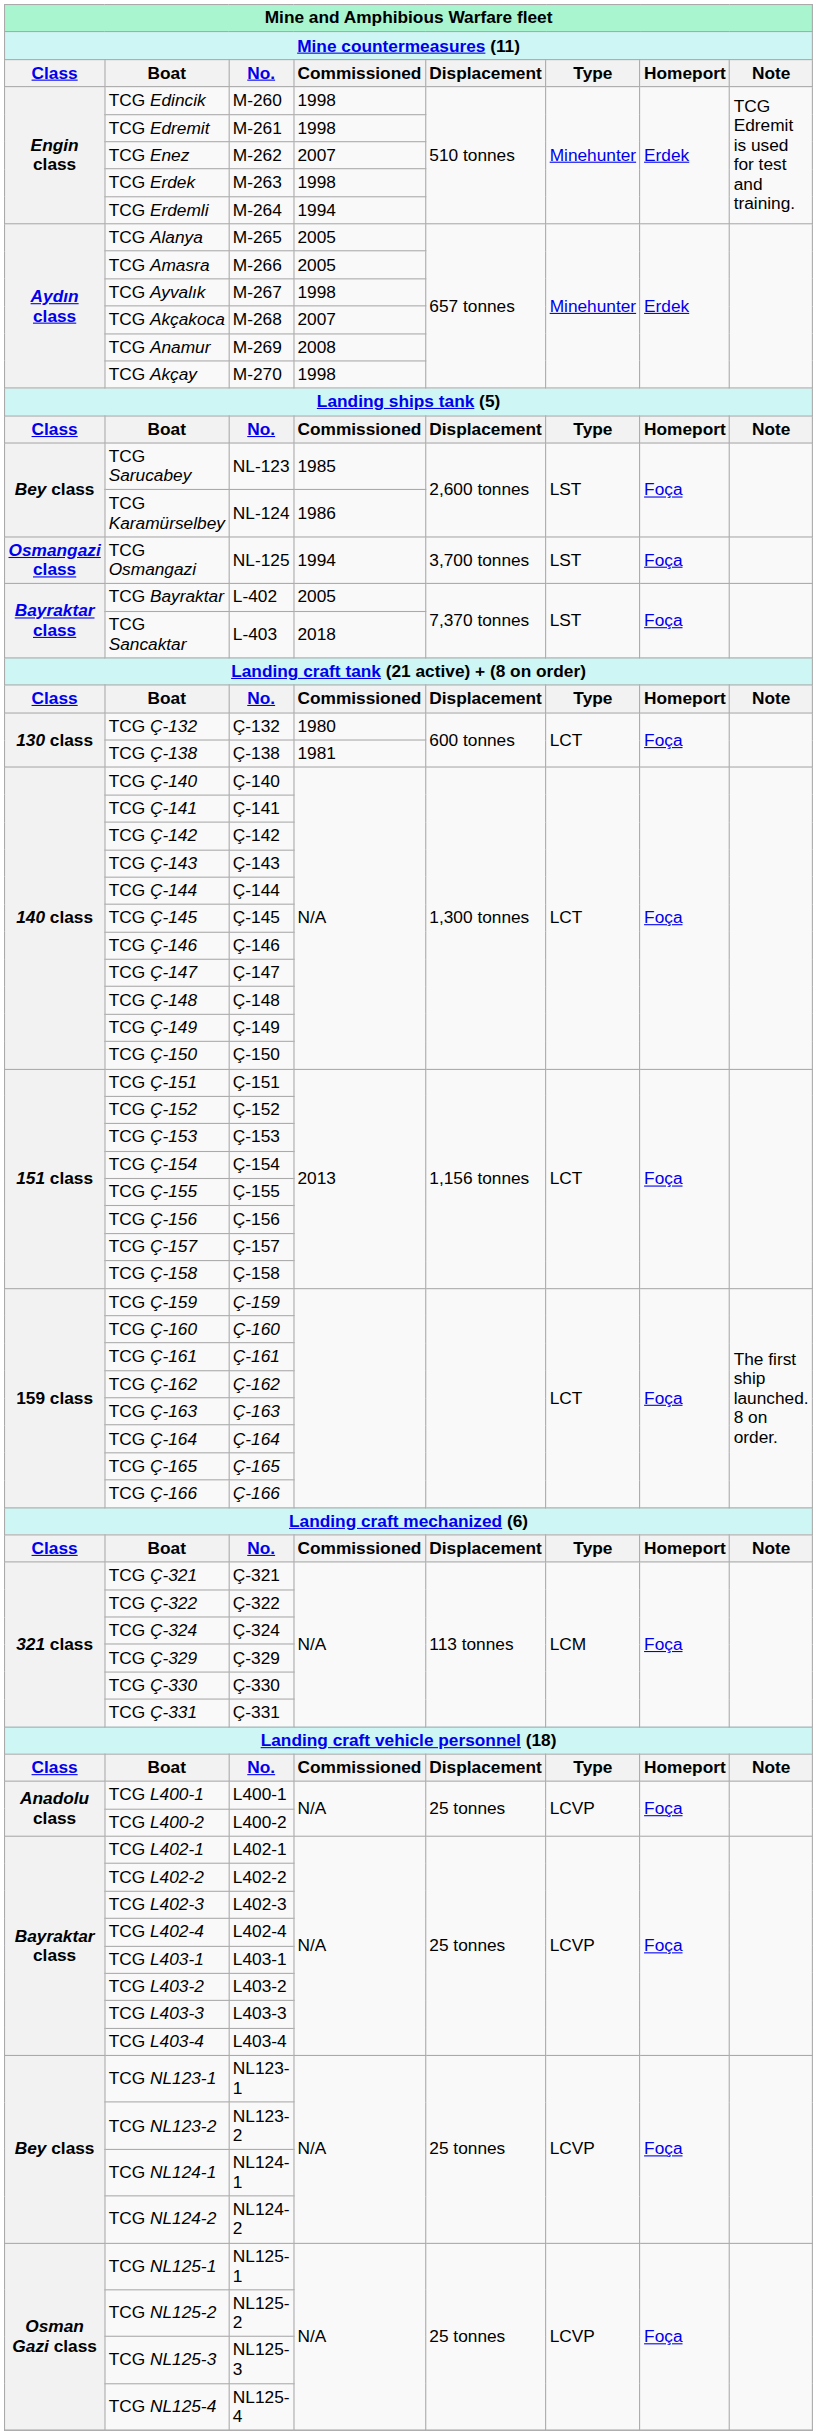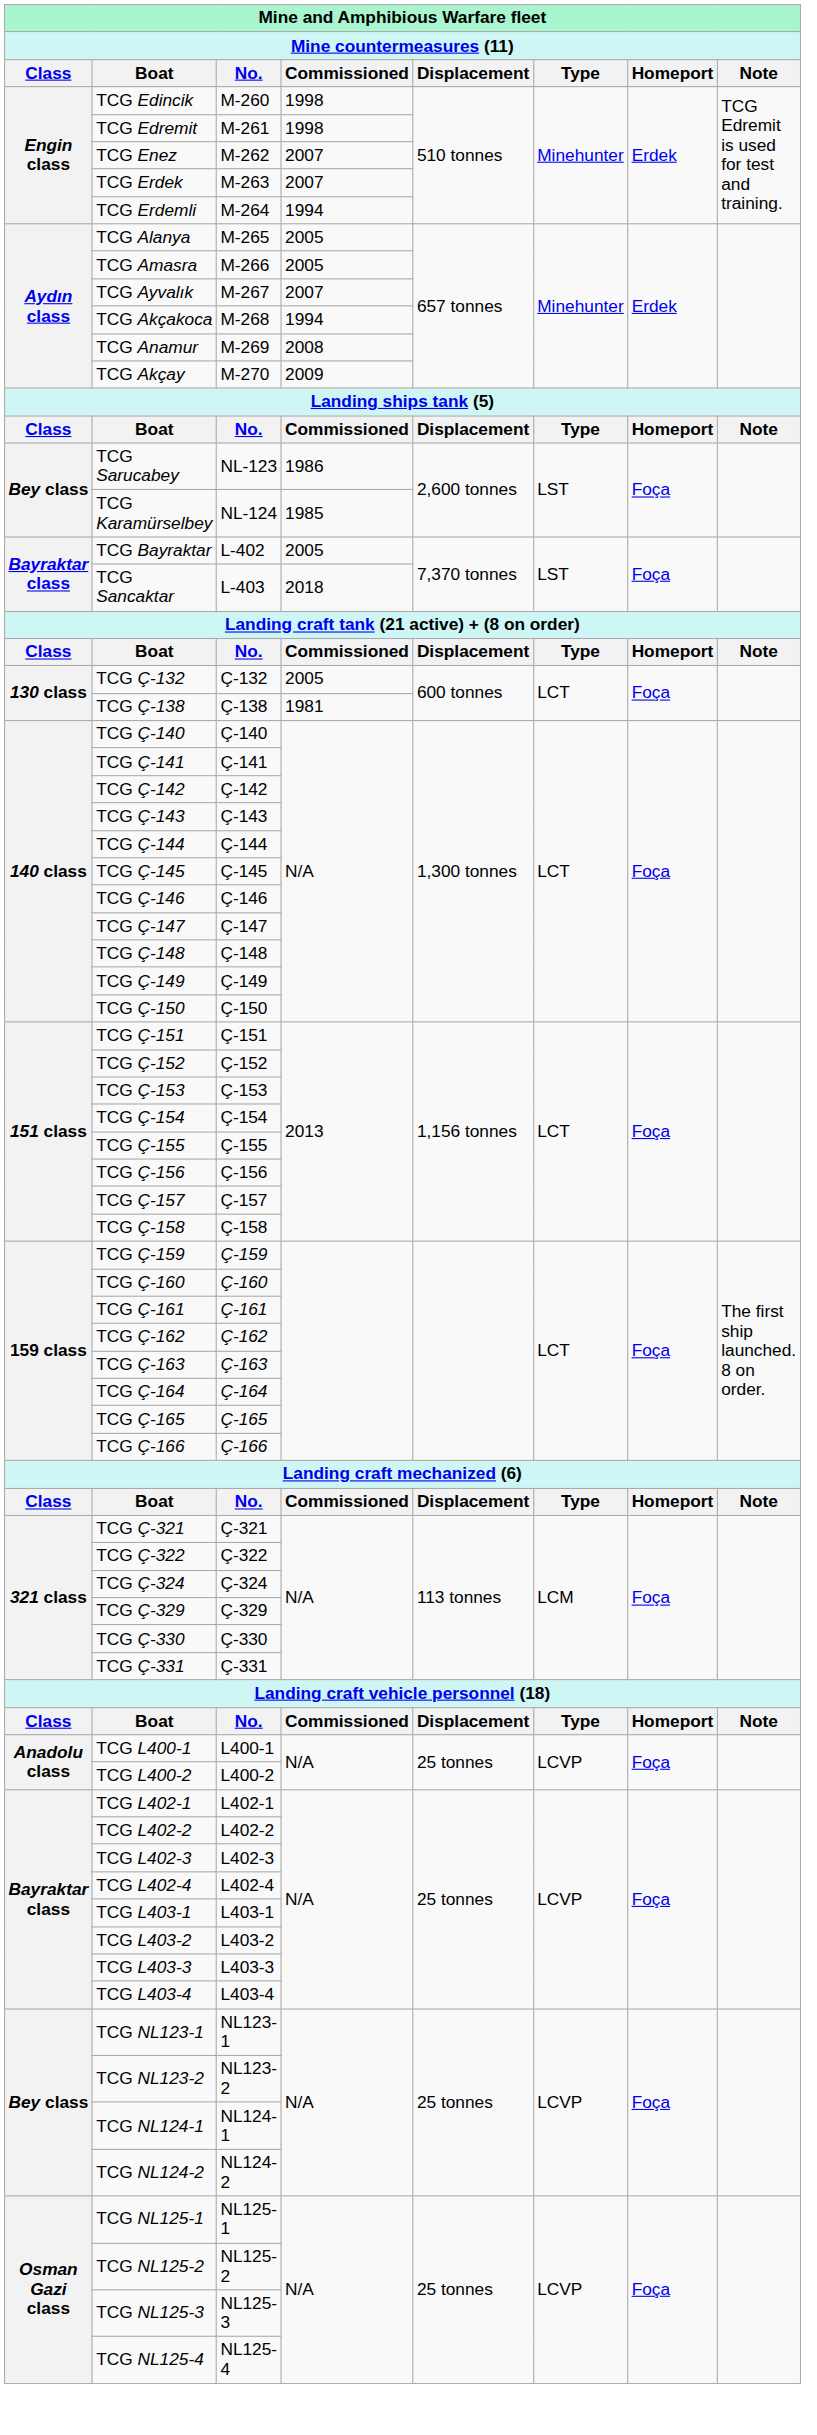TCG Erdek | Commissioned: 1998 -> 2007
TCG Ayvalık | Commissioned: 1998 -> 2007
TCG Akçakoca | Commissioned: 2007 -> 1994
TCG Akçay | Commissioned: 1998 -> 2009
TCG Sarucabey | Commissioned: 1985 -> 1986
TCG Karamürselbey | Commissioned: 1986 -> 1985
- row: Osmangazi class | TCG Osmangazi | NL-125 | 1994 | 3,700 tonnes | LST | Foça
TCG Ç-132 | Commissioned: 1980 -> 2005
